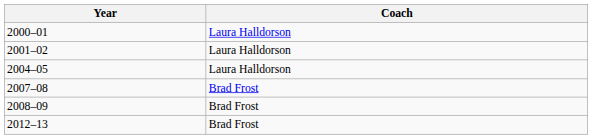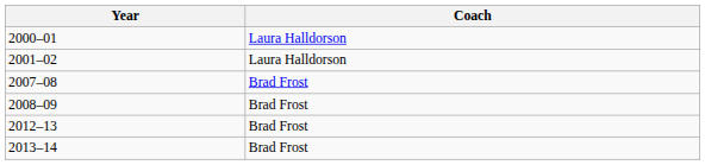- row: 2004–05 | Laura Halldorson
+ row: 2013–14 | Brad Frost
